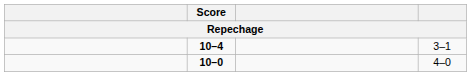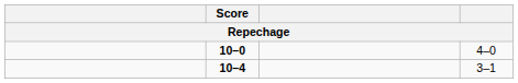rows swapped: 10–0 <-> 10–4
